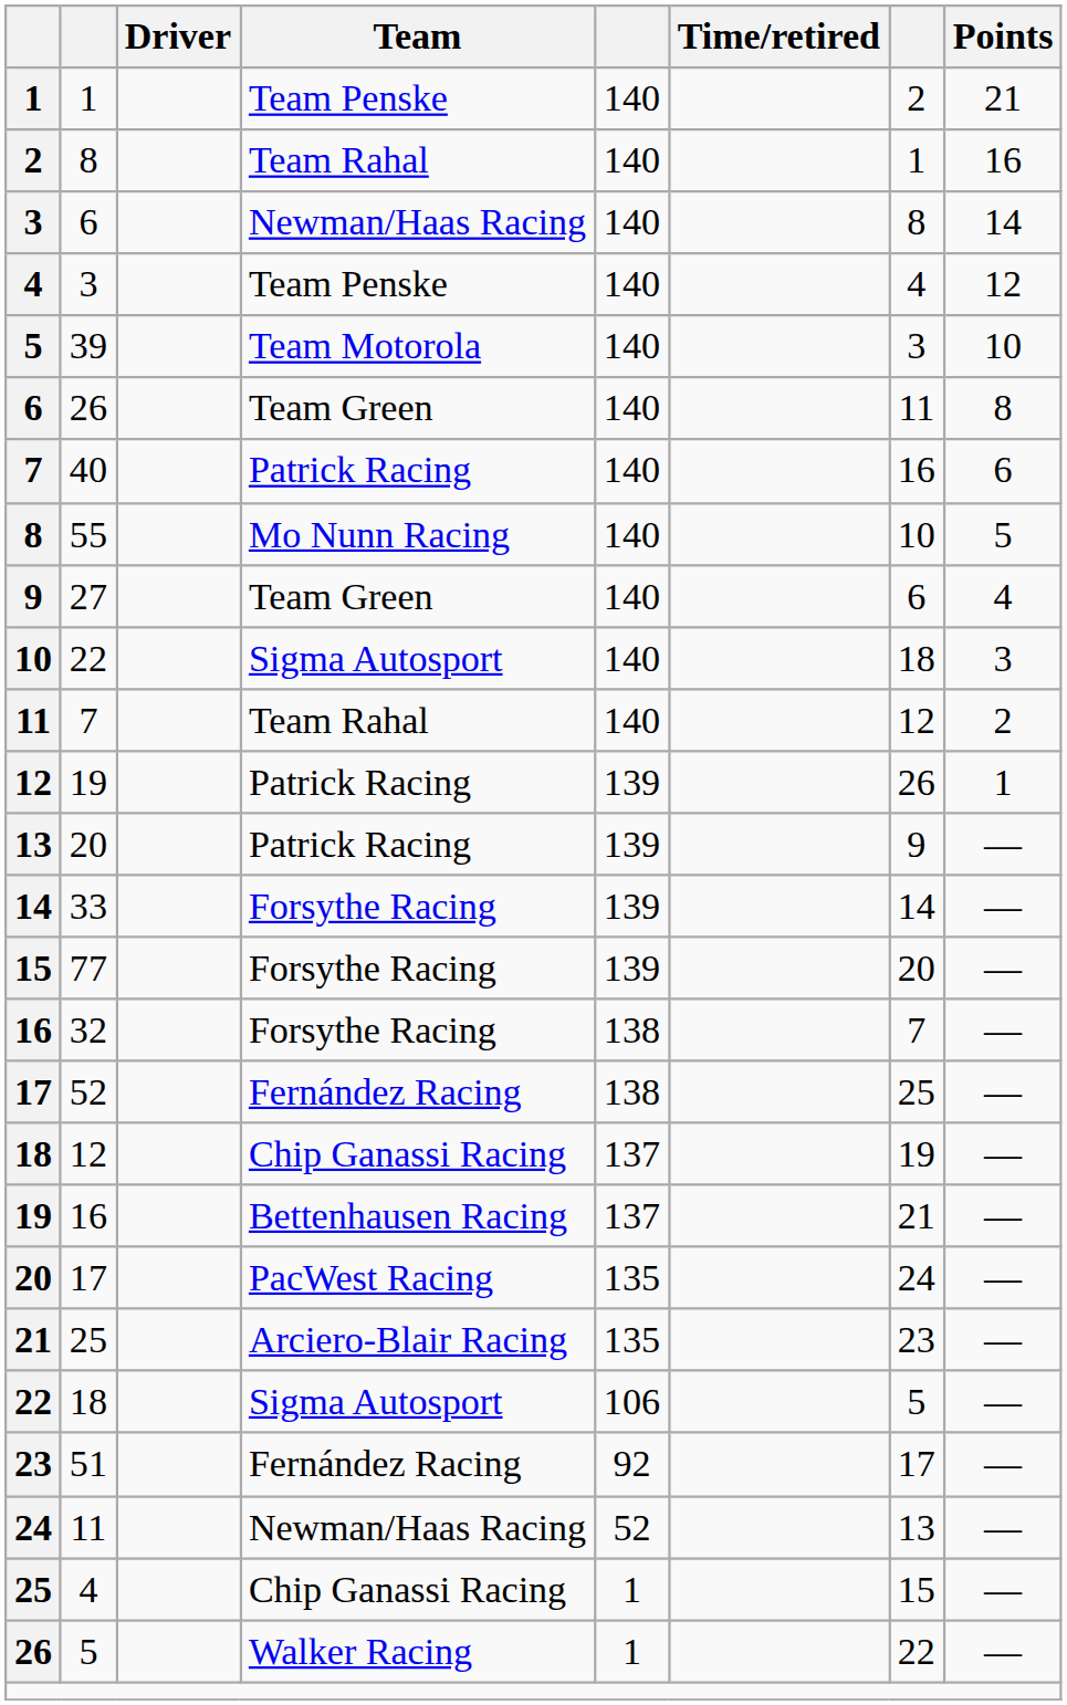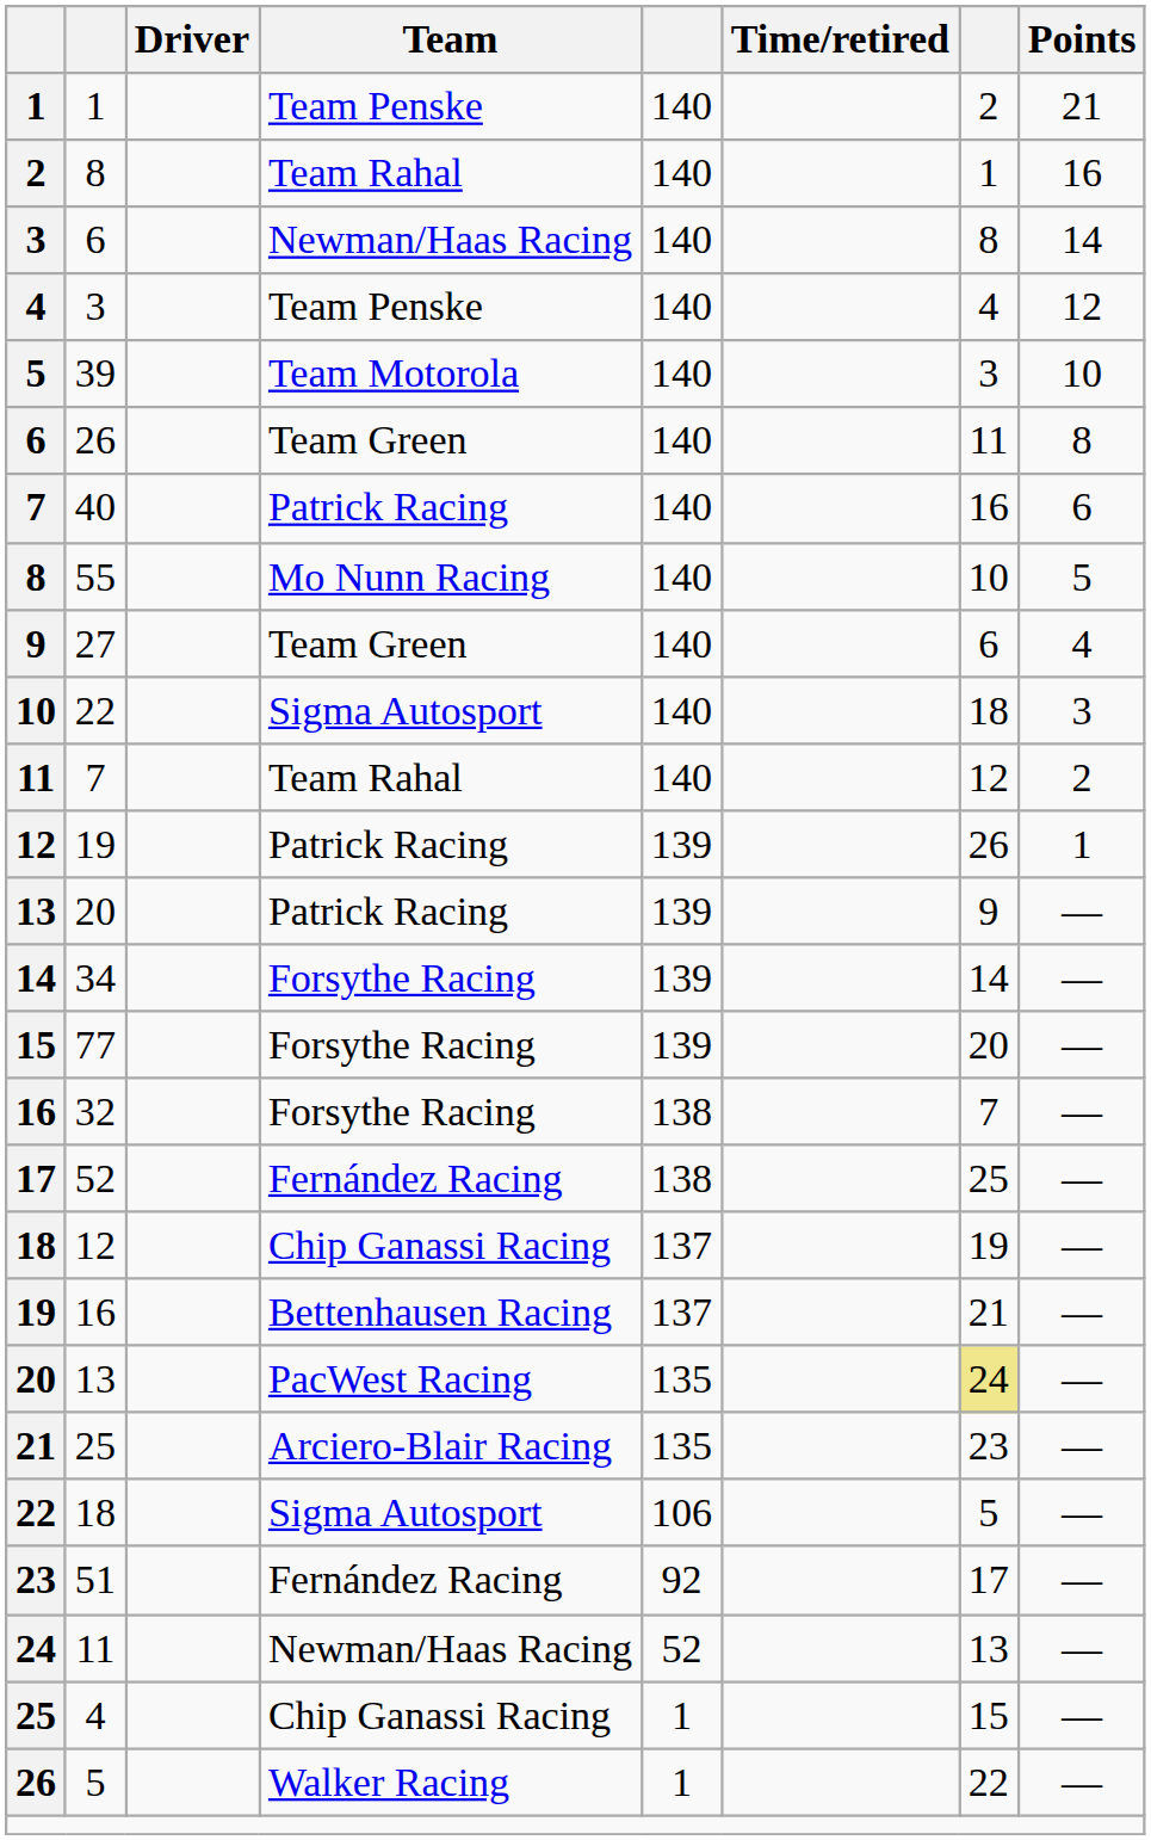row 15 | column 2: 33 -> 34
row 21 | column 2: 17 -> 13
row 21 | column 7: no background -> khaki background
